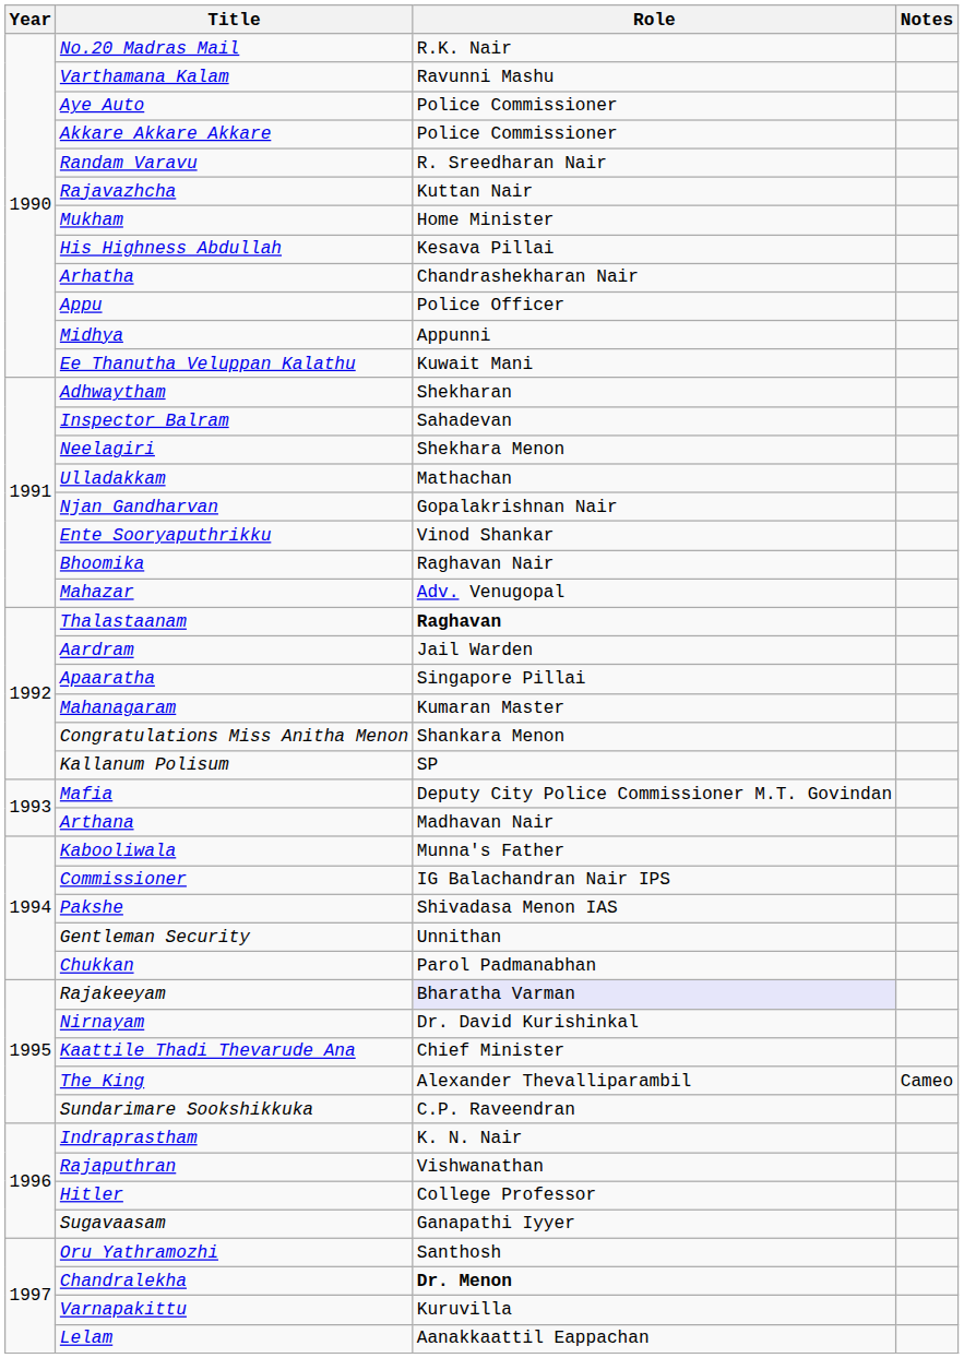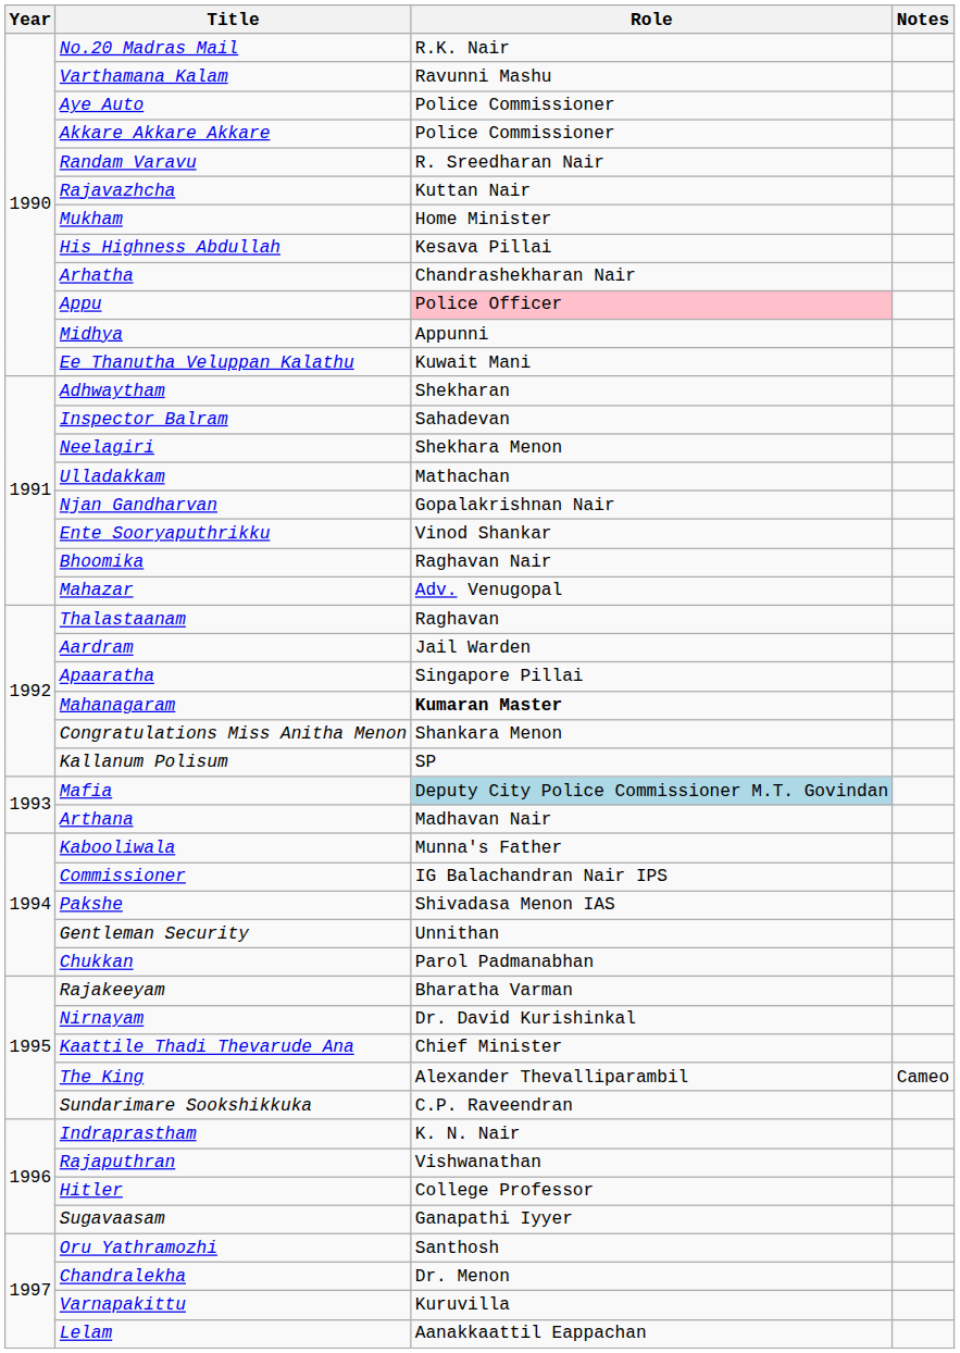Appu | Role: no background -> pink background
Thalastaanam | Role: bold -> normal
Mahanagaram | Role: normal -> bold
Mafia | Role: no background -> lightblue background
Rajakeeyam | Role: lavender background -> no background
Chandralekha | Role: bold -> normal
